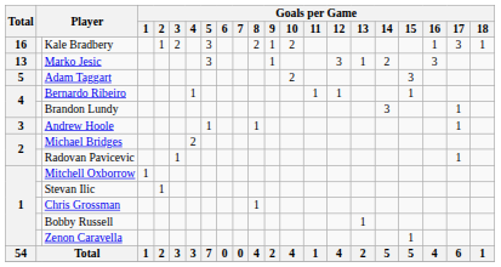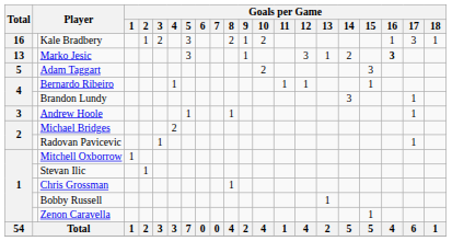Marko Jesic | Goals per Game / 16: normal -> bold
